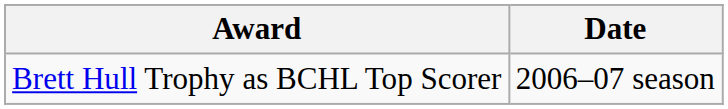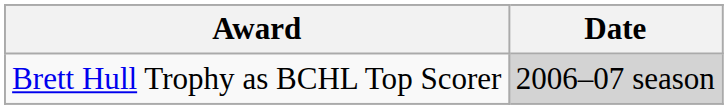Brett Hull Trophy as BCHL Top Scorer | Date: no background -> lightgrey background
